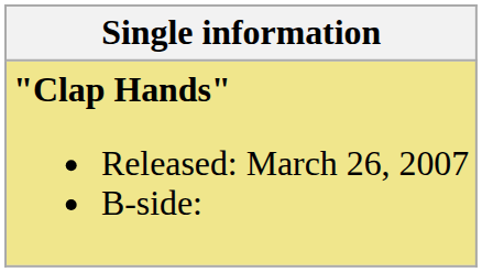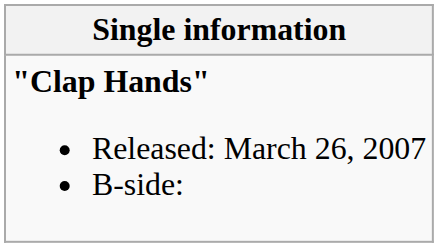row 2 | column 1: khaki background -> no background
